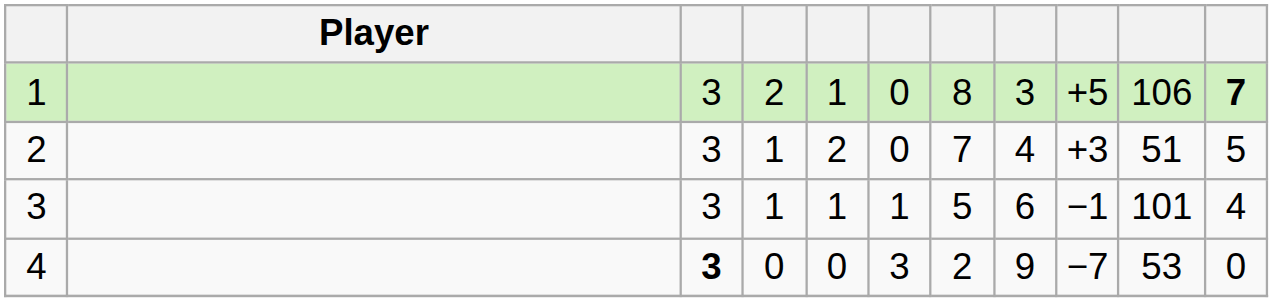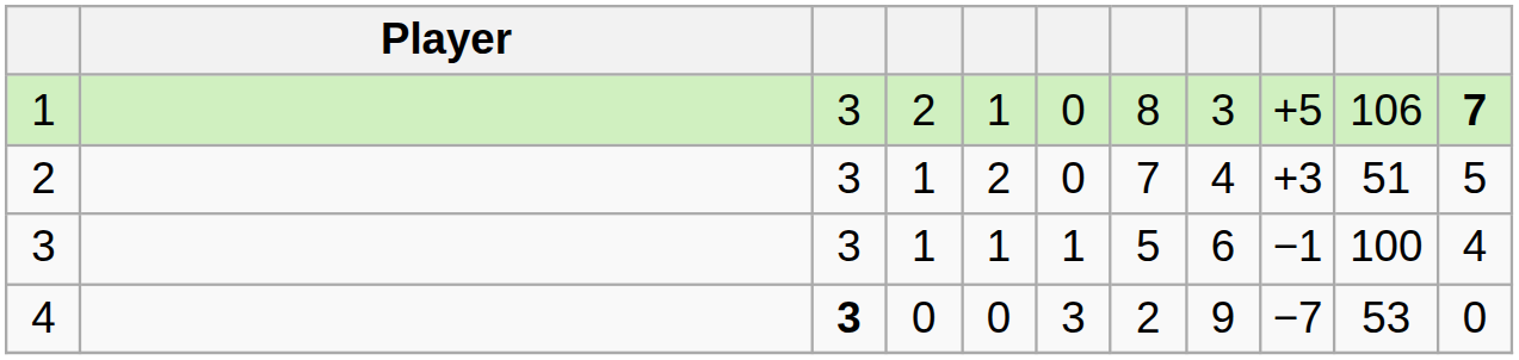row 4 | column 10: 101 -> 100
